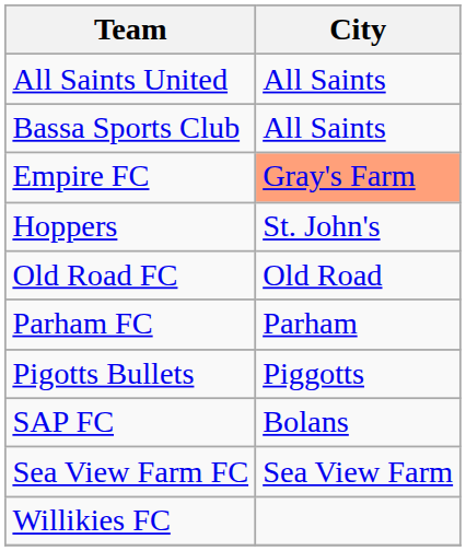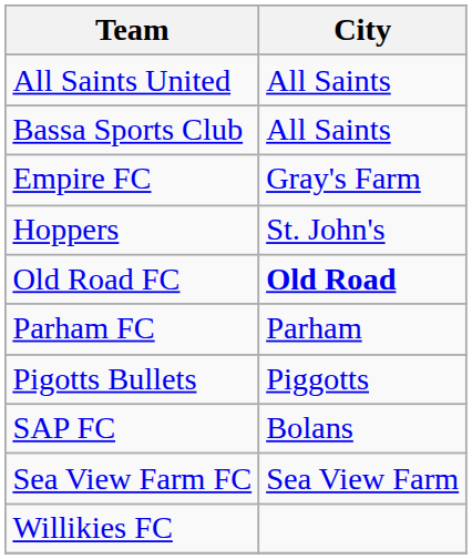Empire FC | City: lightsalmon background -> no background
Old Road FC | City: normal -> bold
